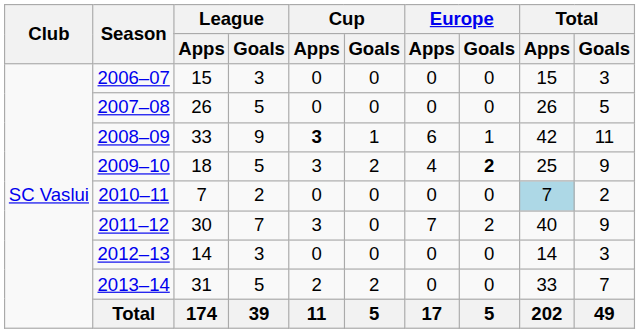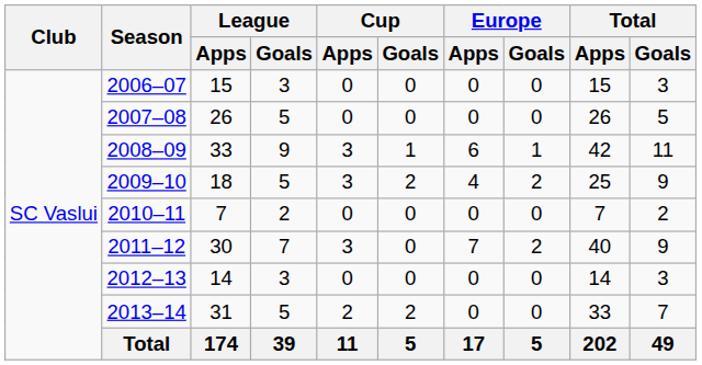2008–09 | Cup / Apps: bold -> normal
2009–10 | Europe / Goals: bold -> normal
2010–11 | Total / Apps: lightblue background -> no background
